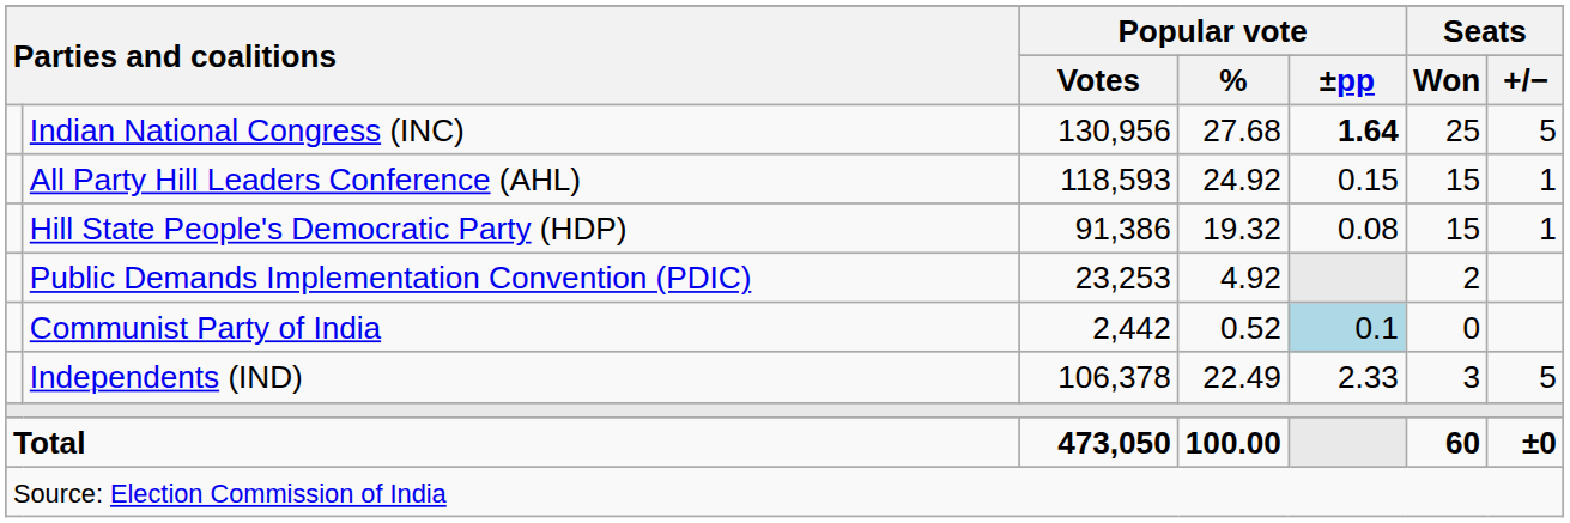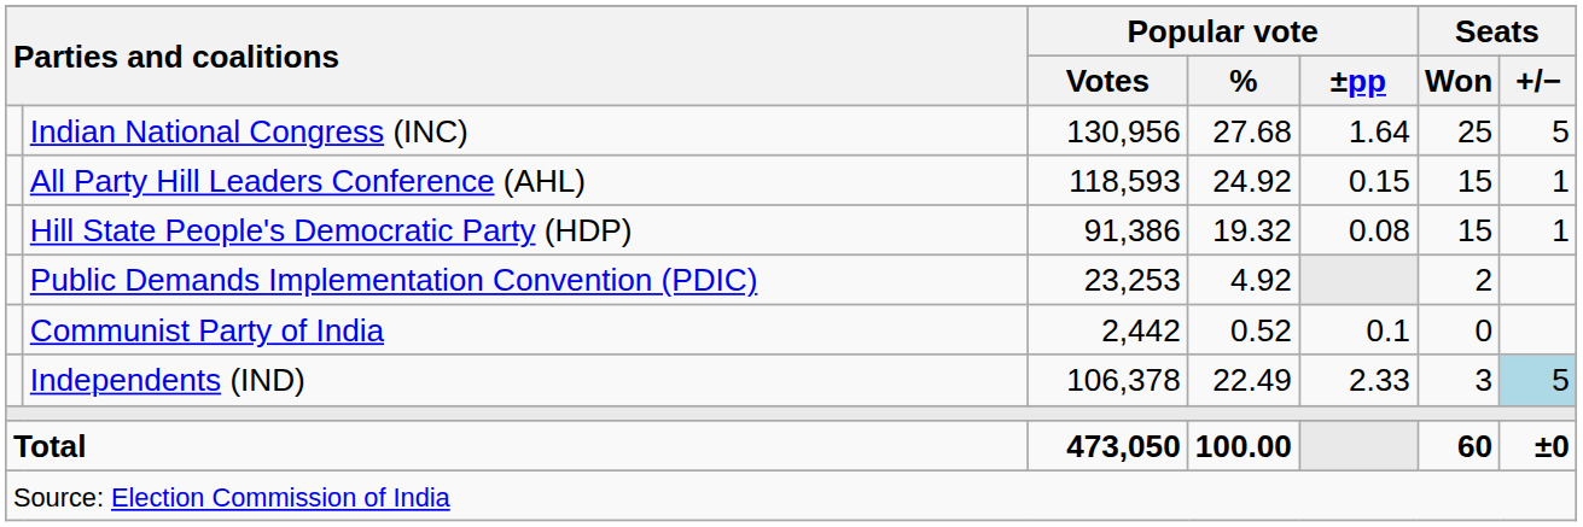Indian National Congress (INC) | Popular vote / ±pp: bold -> normal
Communist Party of India | Popular vote / ±pp: lightblue background -> no background
Independents (IND) | Seats / +/−: no background -> lightblue background
